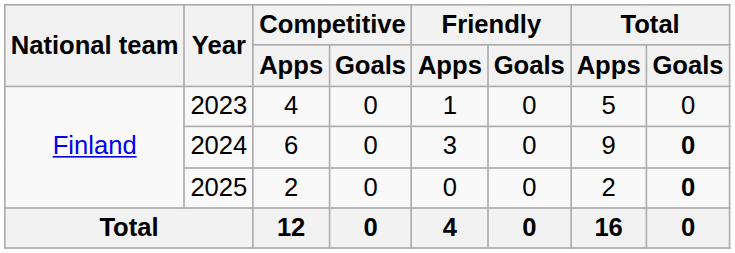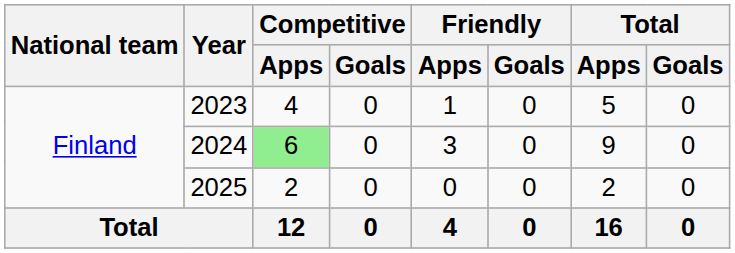2024 | Competitive / Apps: no background -> lightgreen background
2024 | Total / Goals: bold -> normal
2025 | Total / Goals: bold -> normal
